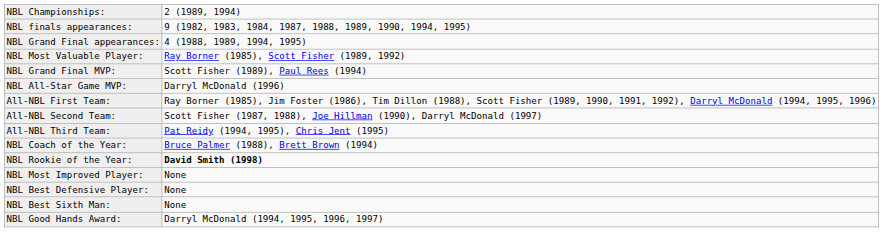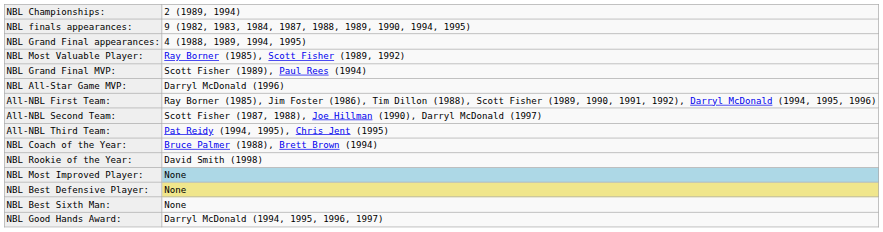NBL Rookie of the Year: | column 2: bold -> normal
NBL Most Improved Player: | column 2: no background -> lightblue background
NBL Best Defensive Player: | column 2: no background -> khaki background
